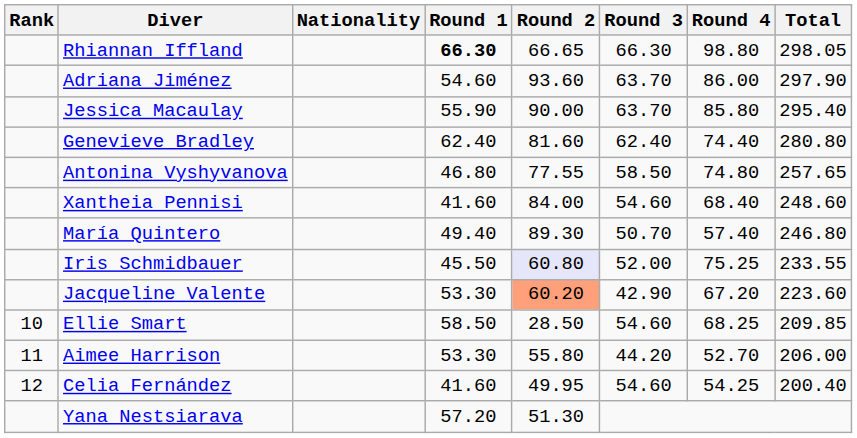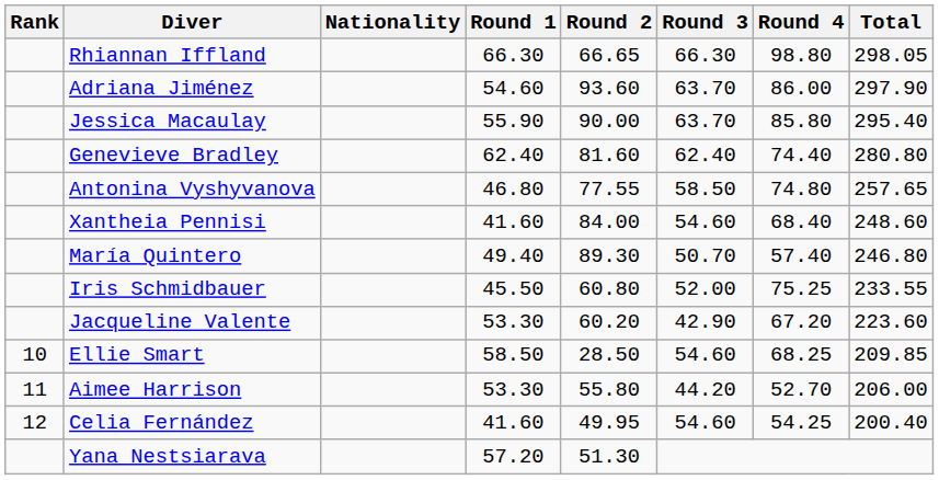Rhiannan Iffland | Round 1: bold -> normal
Iris Schmidbauer | Round 2: lavender background -> no background
Jacqueline Valente | Round 2: lightsalmon background -> no background
